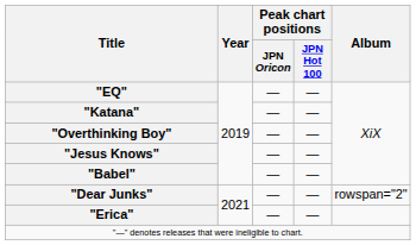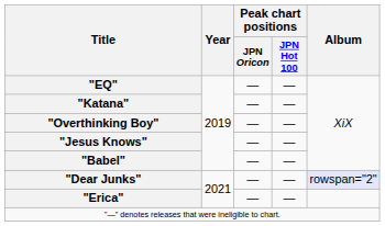"Dear Junks" | Album: no background -> lavender background
